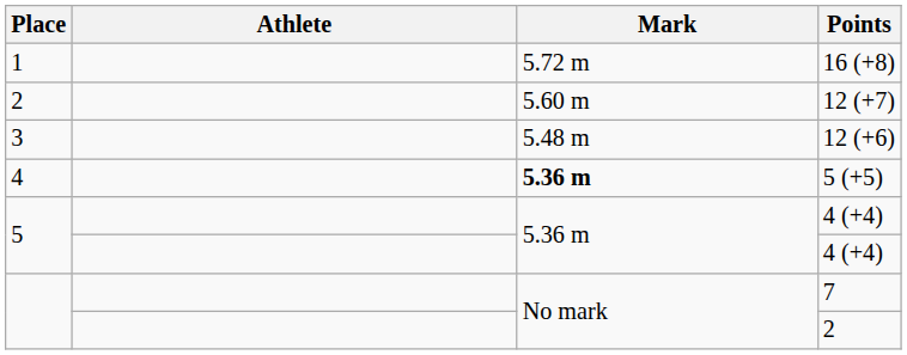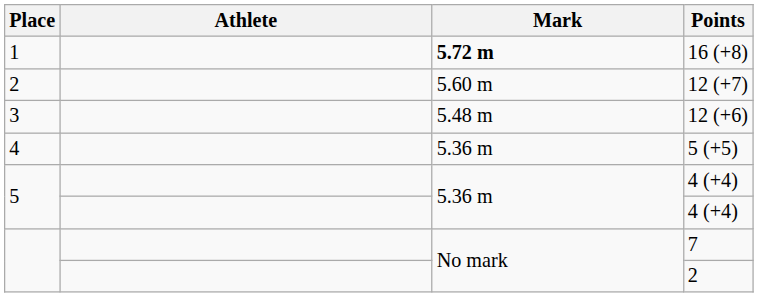16 (+8) | Mark: normal -> bold
5 (+5) | Mark: bold -> normal
